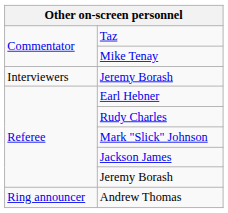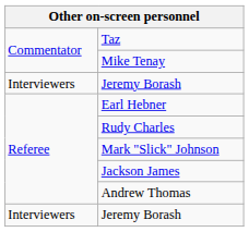row 9 | column 2: Jeremy Borash -> Andrew Thomas
row 10 | column 1: Ring announcer -> Interviewers
row 10 | column 2: Andrew Thomas -> Jeremy Borash
